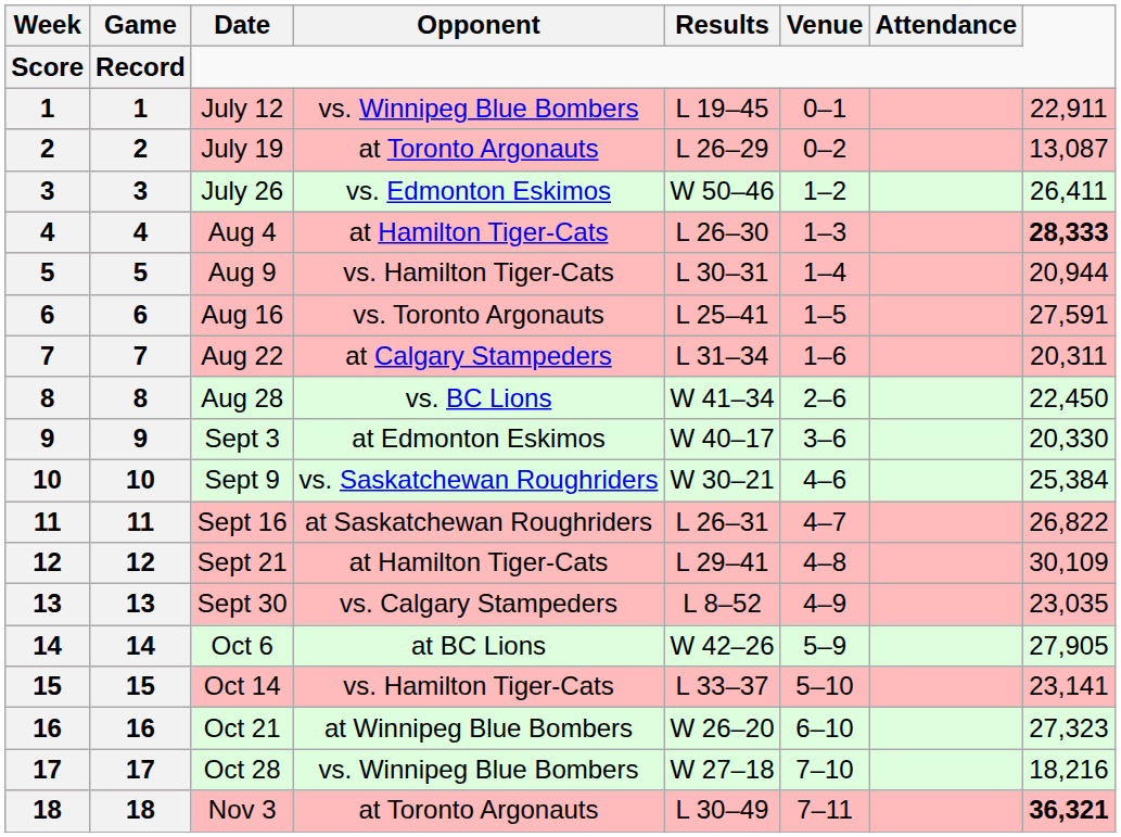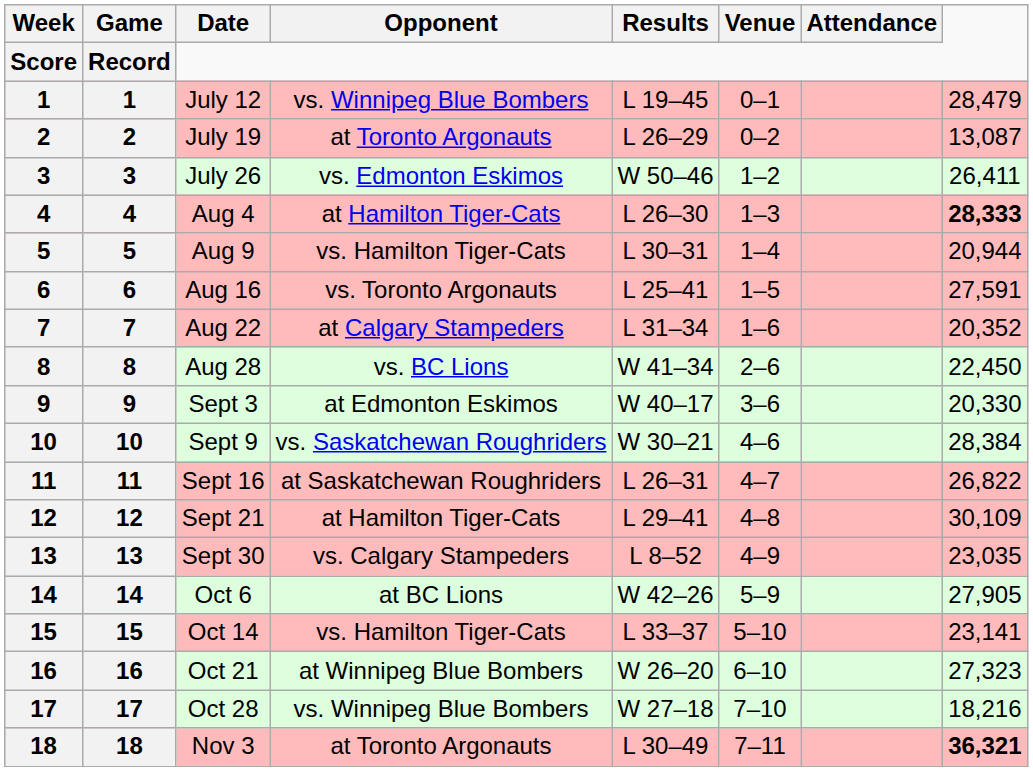July 12 | column 8: 22,911 -> 28,479
Aug 22 | column 8: 20,311 -> 20,352
Sept 9 | column 8: 25,384 -> 28,384
